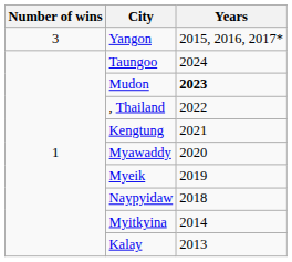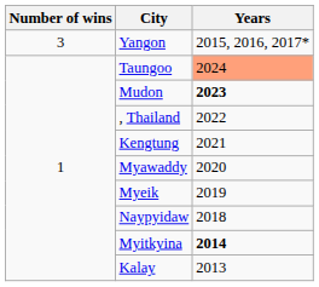Taungoo | Years: no background -> lightsalmon background
Myitkyina | Years: normal -> bold
